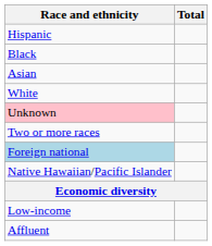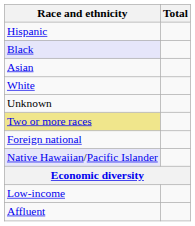Black | Race and ethnicity: no background -> lavender background
Unknown | Race and ethnicity: pink background -> no background
Two or more races | Race and ethnicity: no background -> khaki background
Foreign national | Race and ethnicity: lightblue background -> no background
Native Hawaiian/Pacific Islander | Race and ethnicity: no background -> lavender background
